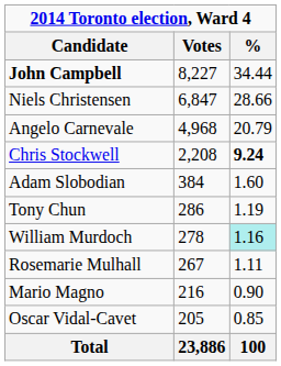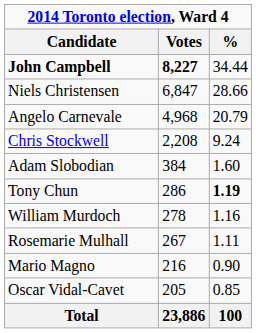John Campbell | Votes: normal -> bold
Chris Stockwell | %: bold -> normal
Tony Chun | %: normal -> bold
William Murdoch | %: paleturquoise background -> no background
